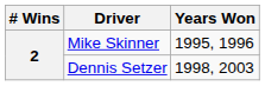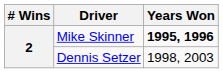Mike Skinner | Years Won: normal -> bold
